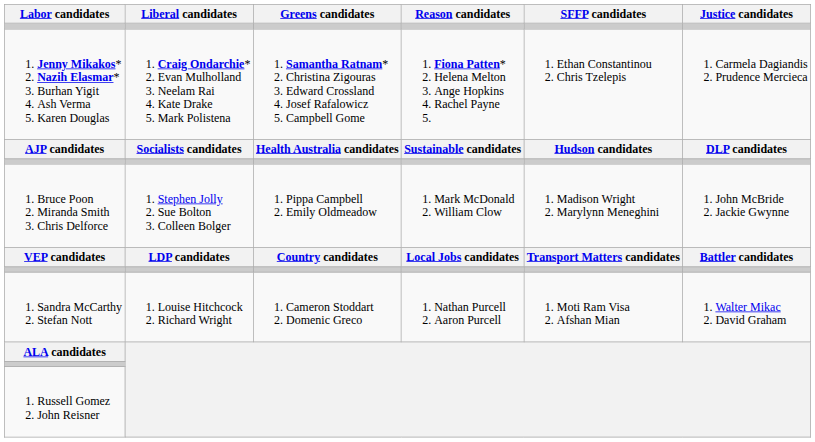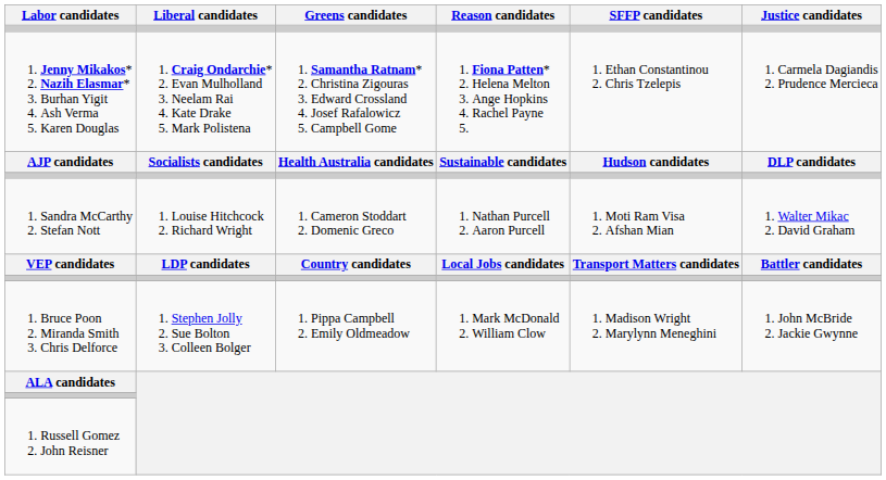rows swapped: Bruce Poon Miranda Smith Chris Delforce <-> Sandra McCarthy Stefan Nott
